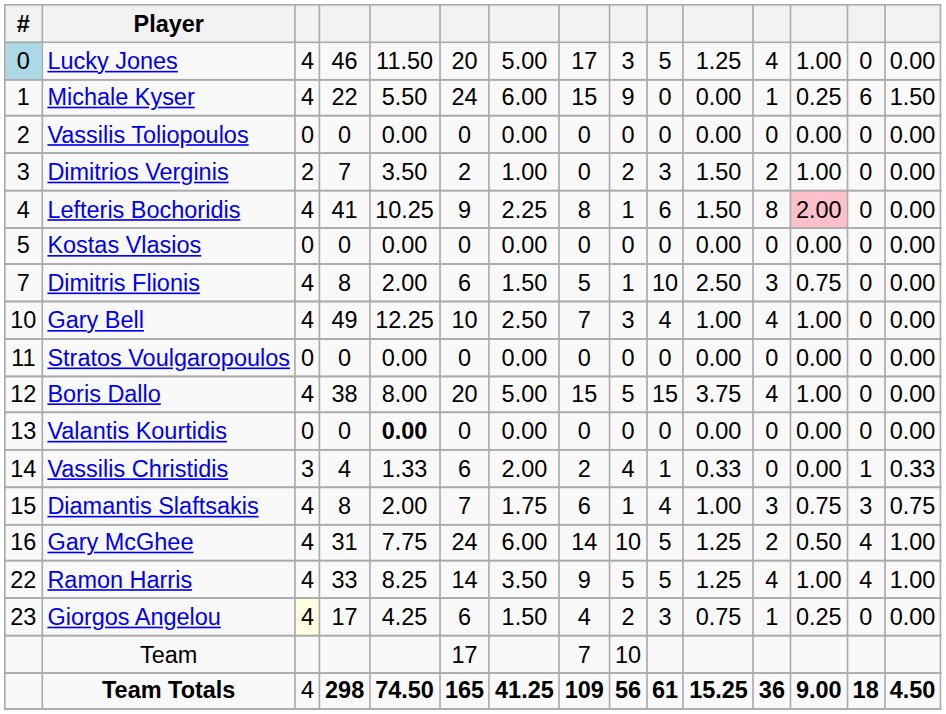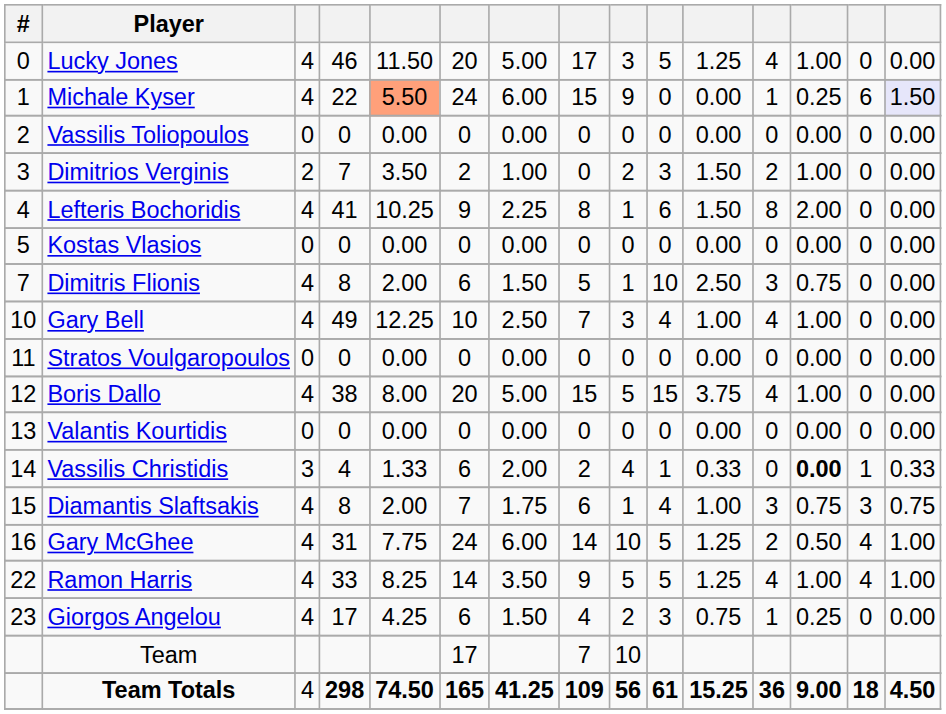Lucky Jones | #: lightblue background -> no background
Michale Kyser | column 5: no background -> lightsalmon background
Michale Kyser | column 15: no background -> lavender background
Lefteris Bochoridis | column 13: pink background -> no background
Valantis Kourtidis | column 5: bold -> normal
Vassilis Christidis | column 13: normal -> bold
Giorgos Angelou | column 3: lightyellow background -> no background
